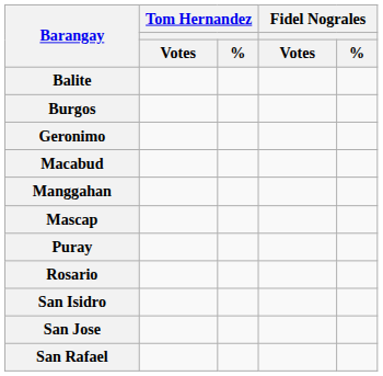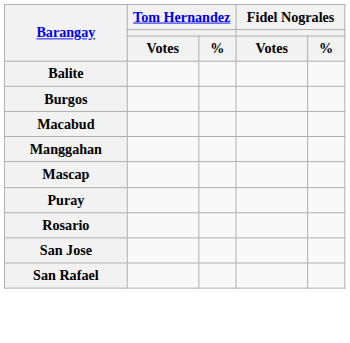- row: Geronimo
- row: San Isidro
